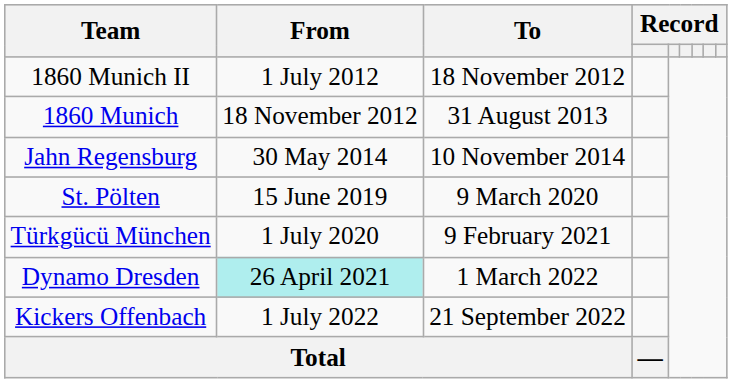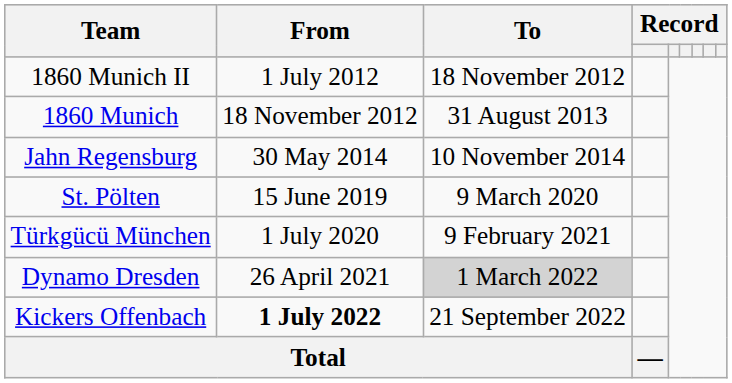Dynamo Dresden | From: paleturquoise background -> no background
Dynamo Dresden | To: no background -> lightgrey background
Kickers Offenbach | From: normal -> bold
